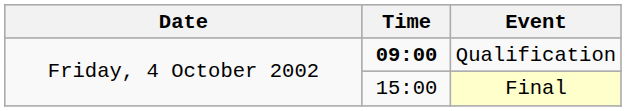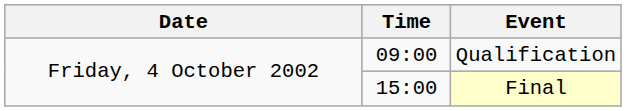Qualification | Time: bold -> normal
